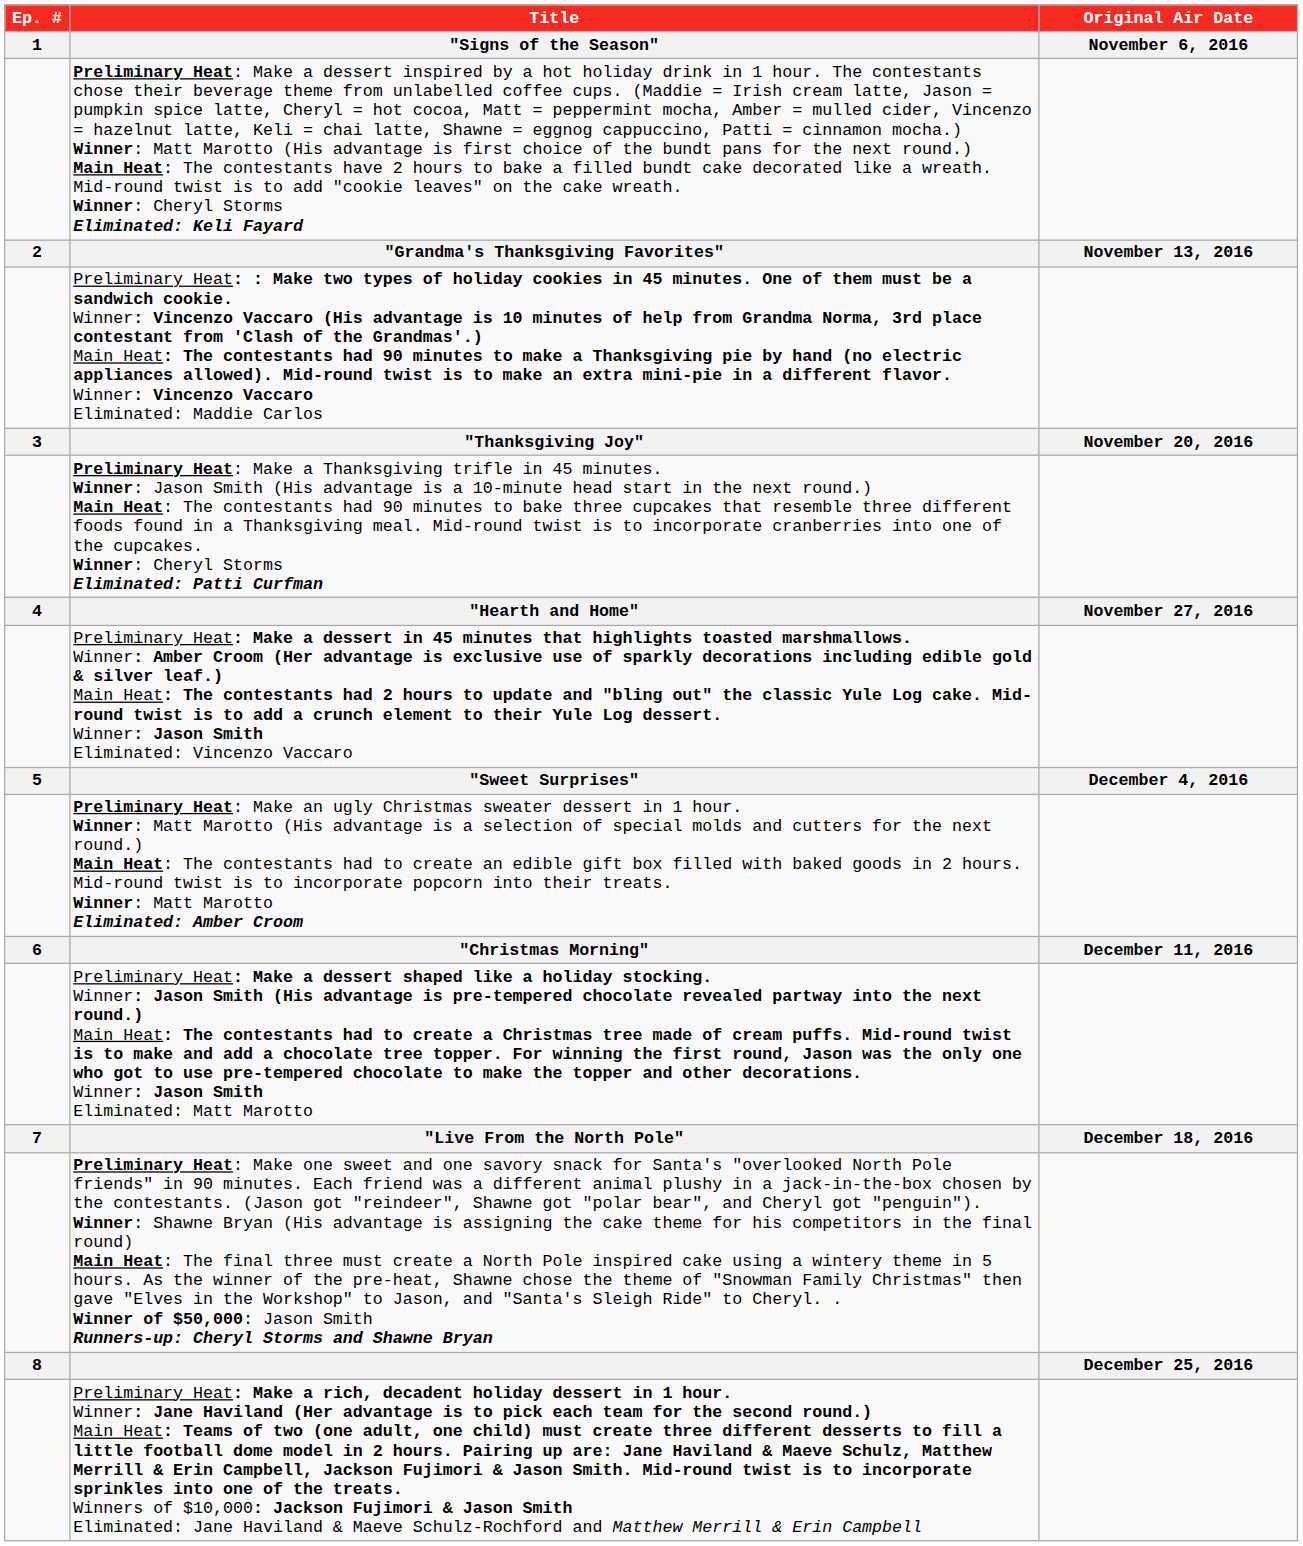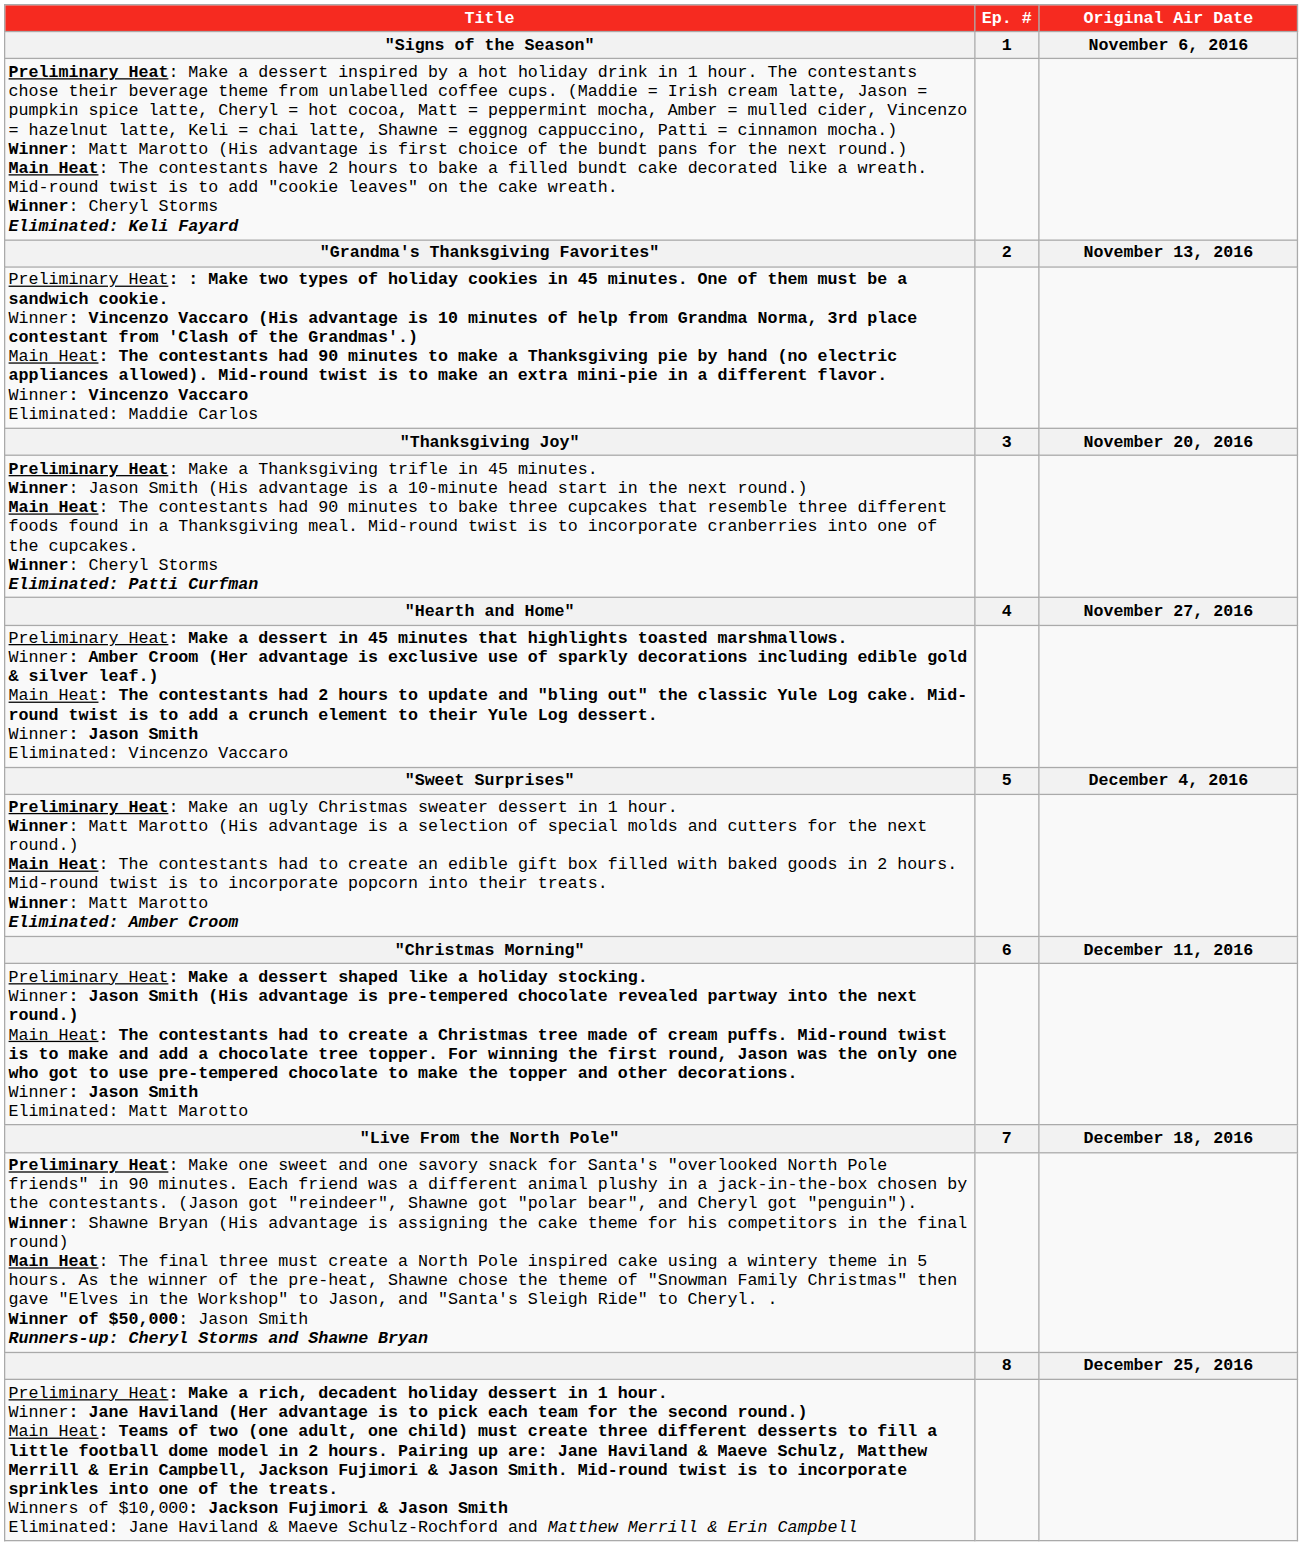columns swapped: Ep. # / 1 <-> Title / "Signs of the Season"
